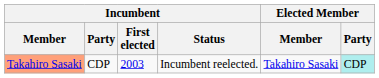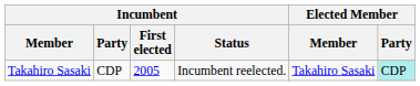row 3 | Incumbent / Member: lightsalmon background -> no background
row 3 | Incumbent / First elected: 2003 -> 2005
